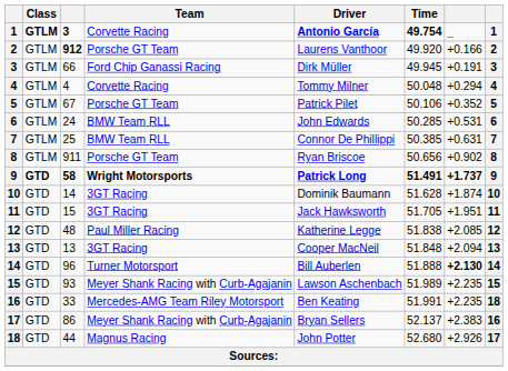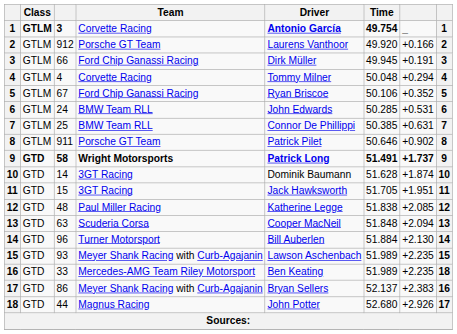row 3 | column 3: bold -> normal
row 6 | Team: Porsche GT Team -> Ford Chip Ganassi Racing
row 6 | Driver: Patrick Pilet -> Ryan Briscoe
row 9 | Driver: Ryan Briscoe -> Patrick Pilet
row 9 | Time: 50.656 -> 50.646
row 14 | column 3: 13 -> 63
row 14 | Team: 3GT Racing -> Scuderia Corsa
row 15 | Time: 51.888 -> 51.884
row 15 | column 7: bold -> normal
row 17 | Time: 51.991 -> 51.989
